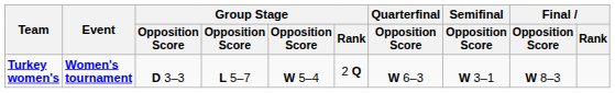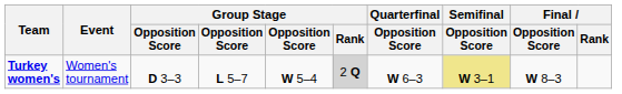Turkey women's | Event: bold -> normal
Turkey women's | Group Stage / Rank: no background -> lightgrey background
Turkey women's | Semifinal / Opposition Score: no background -> khaki background
